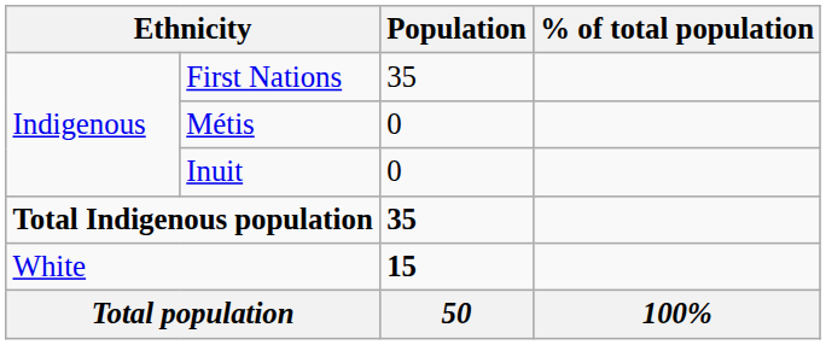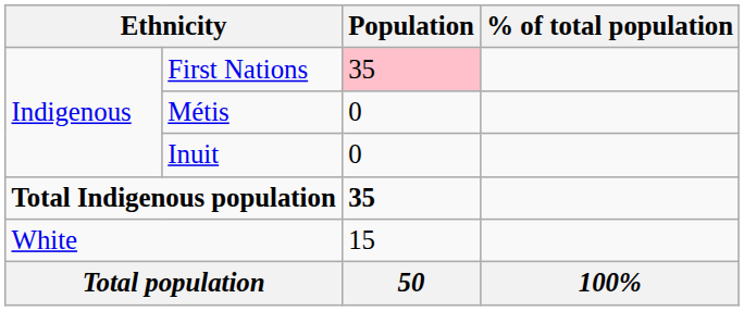First Nations | Population: no background -> pink background
White | Population: bold -> normal
